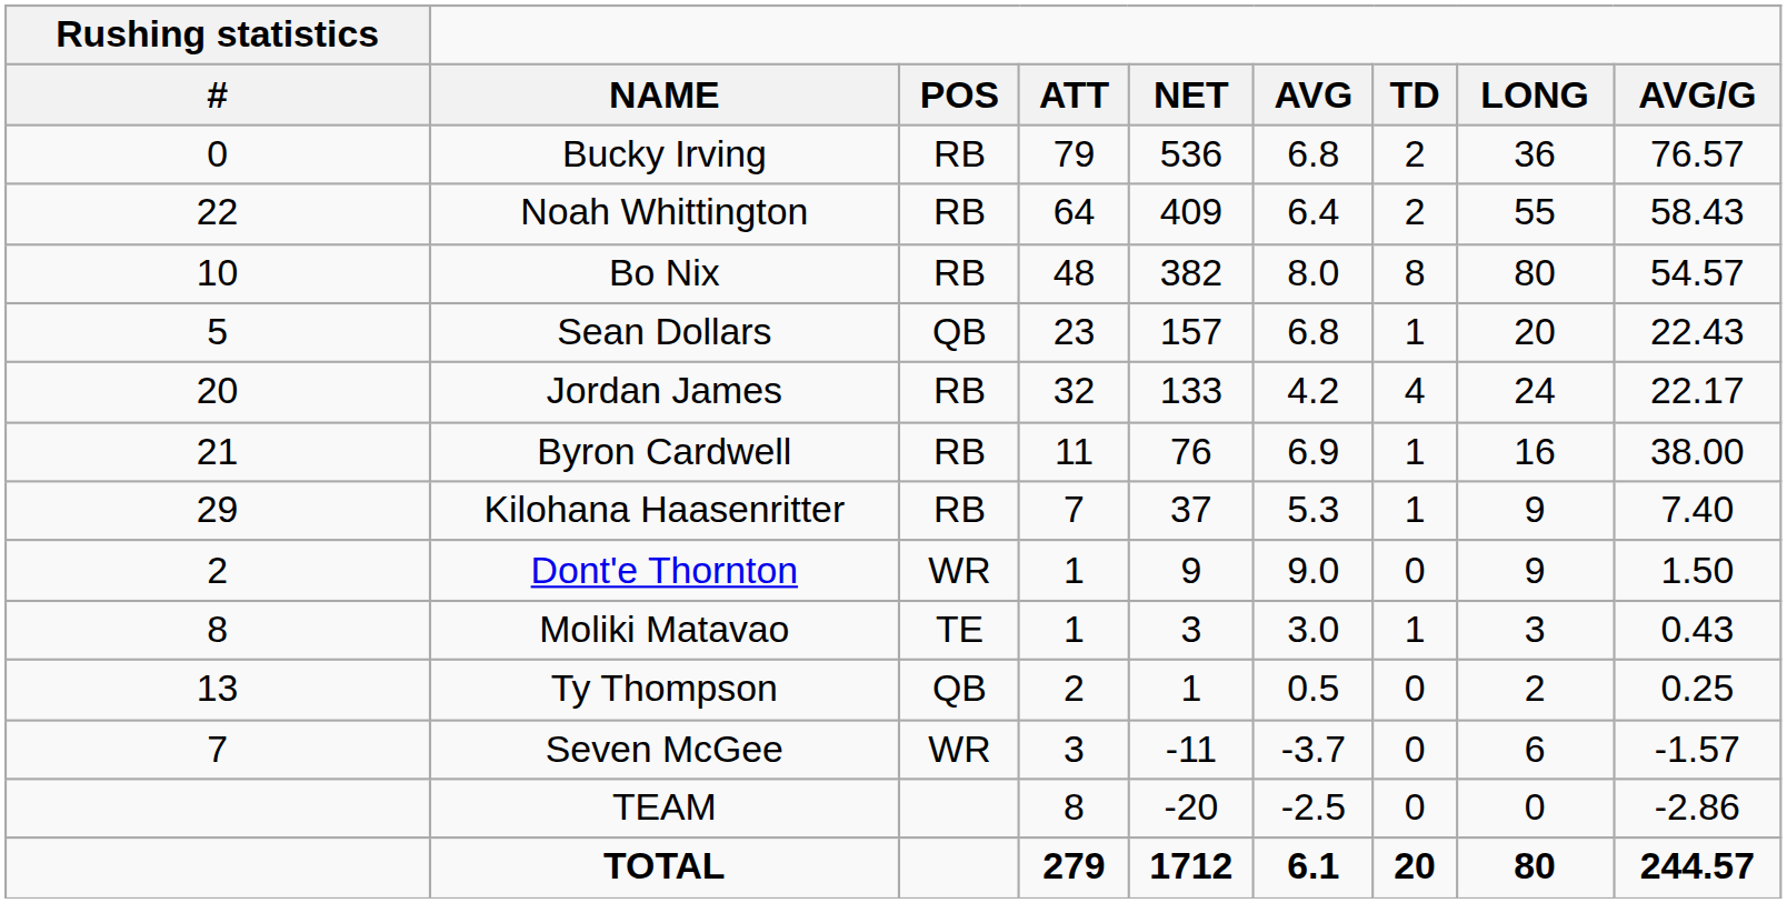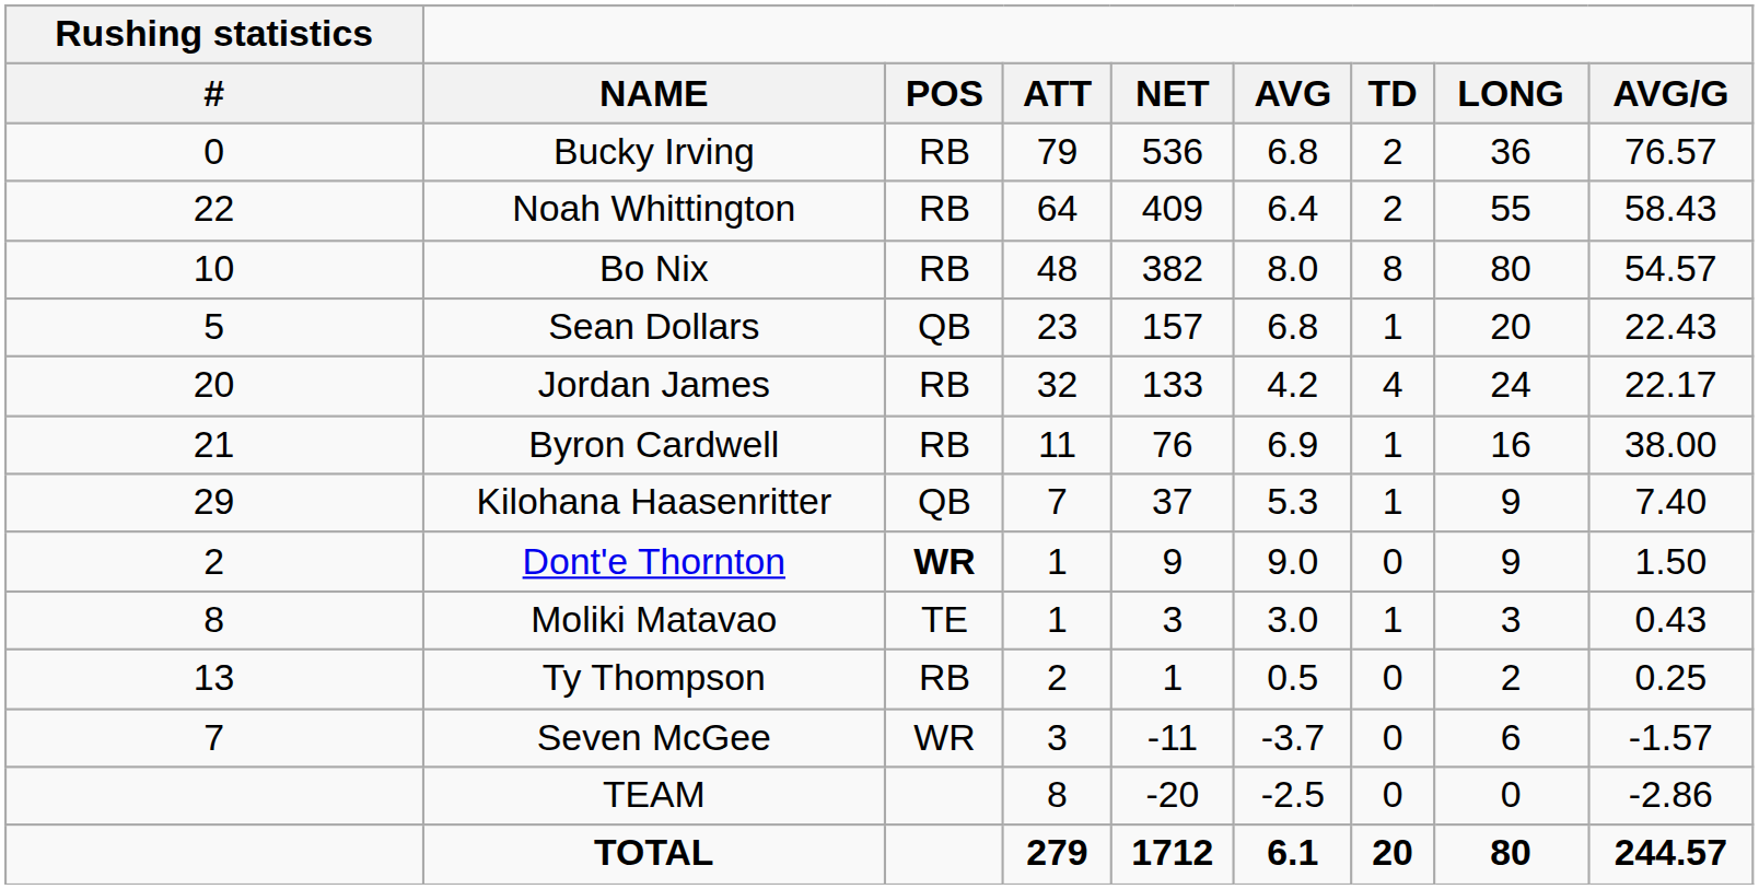Kilohana Haasenritter | POS: RB -> QB
Dont'e Thornton | POS: normal -> bold
Ty Thompson | POS: QB -> RB
